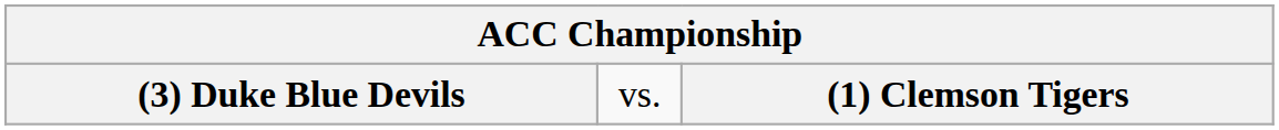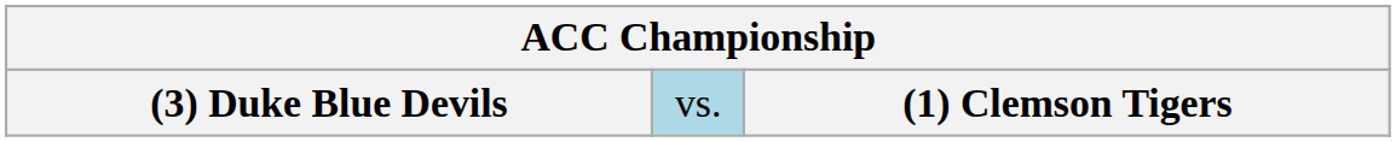(3) Duke Blue Devils | column 2: no background -> lightblue background
